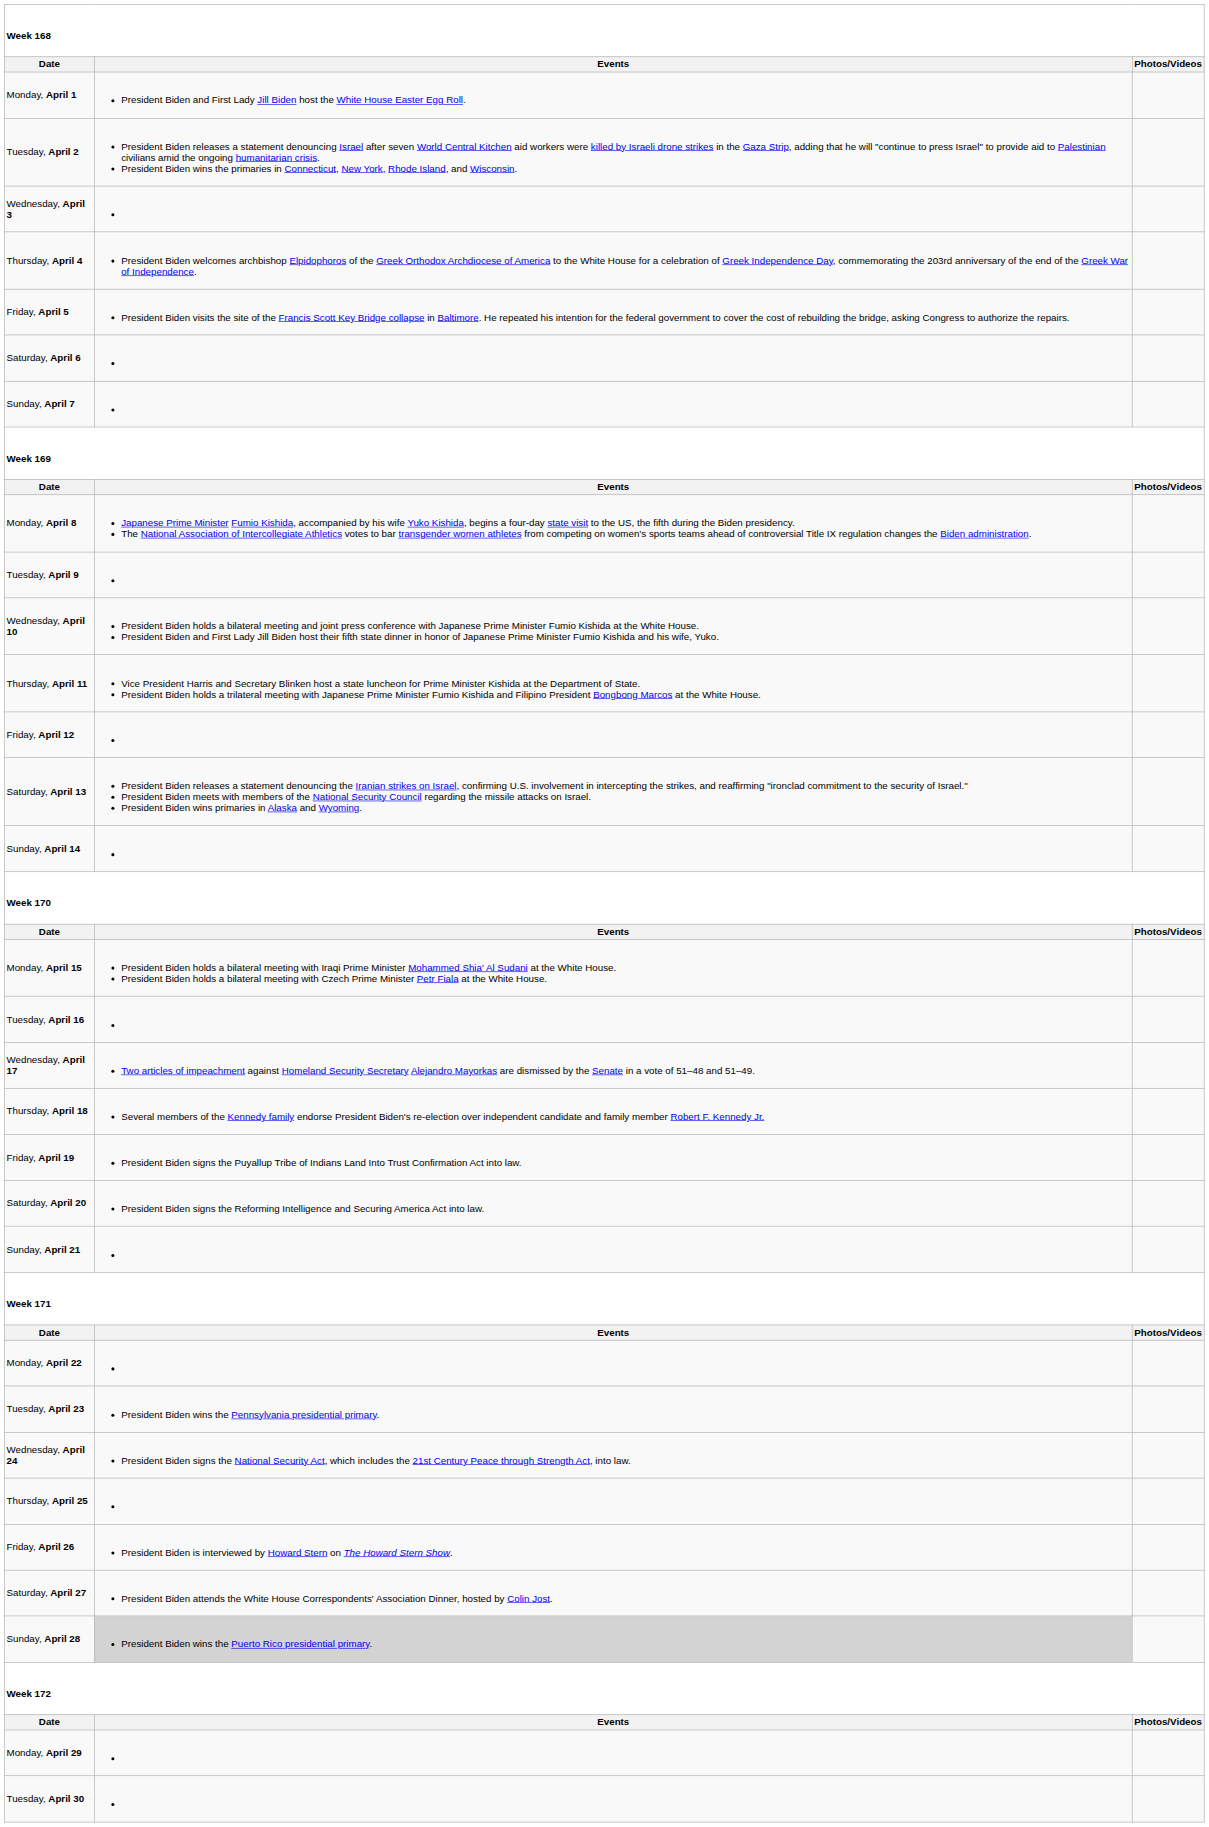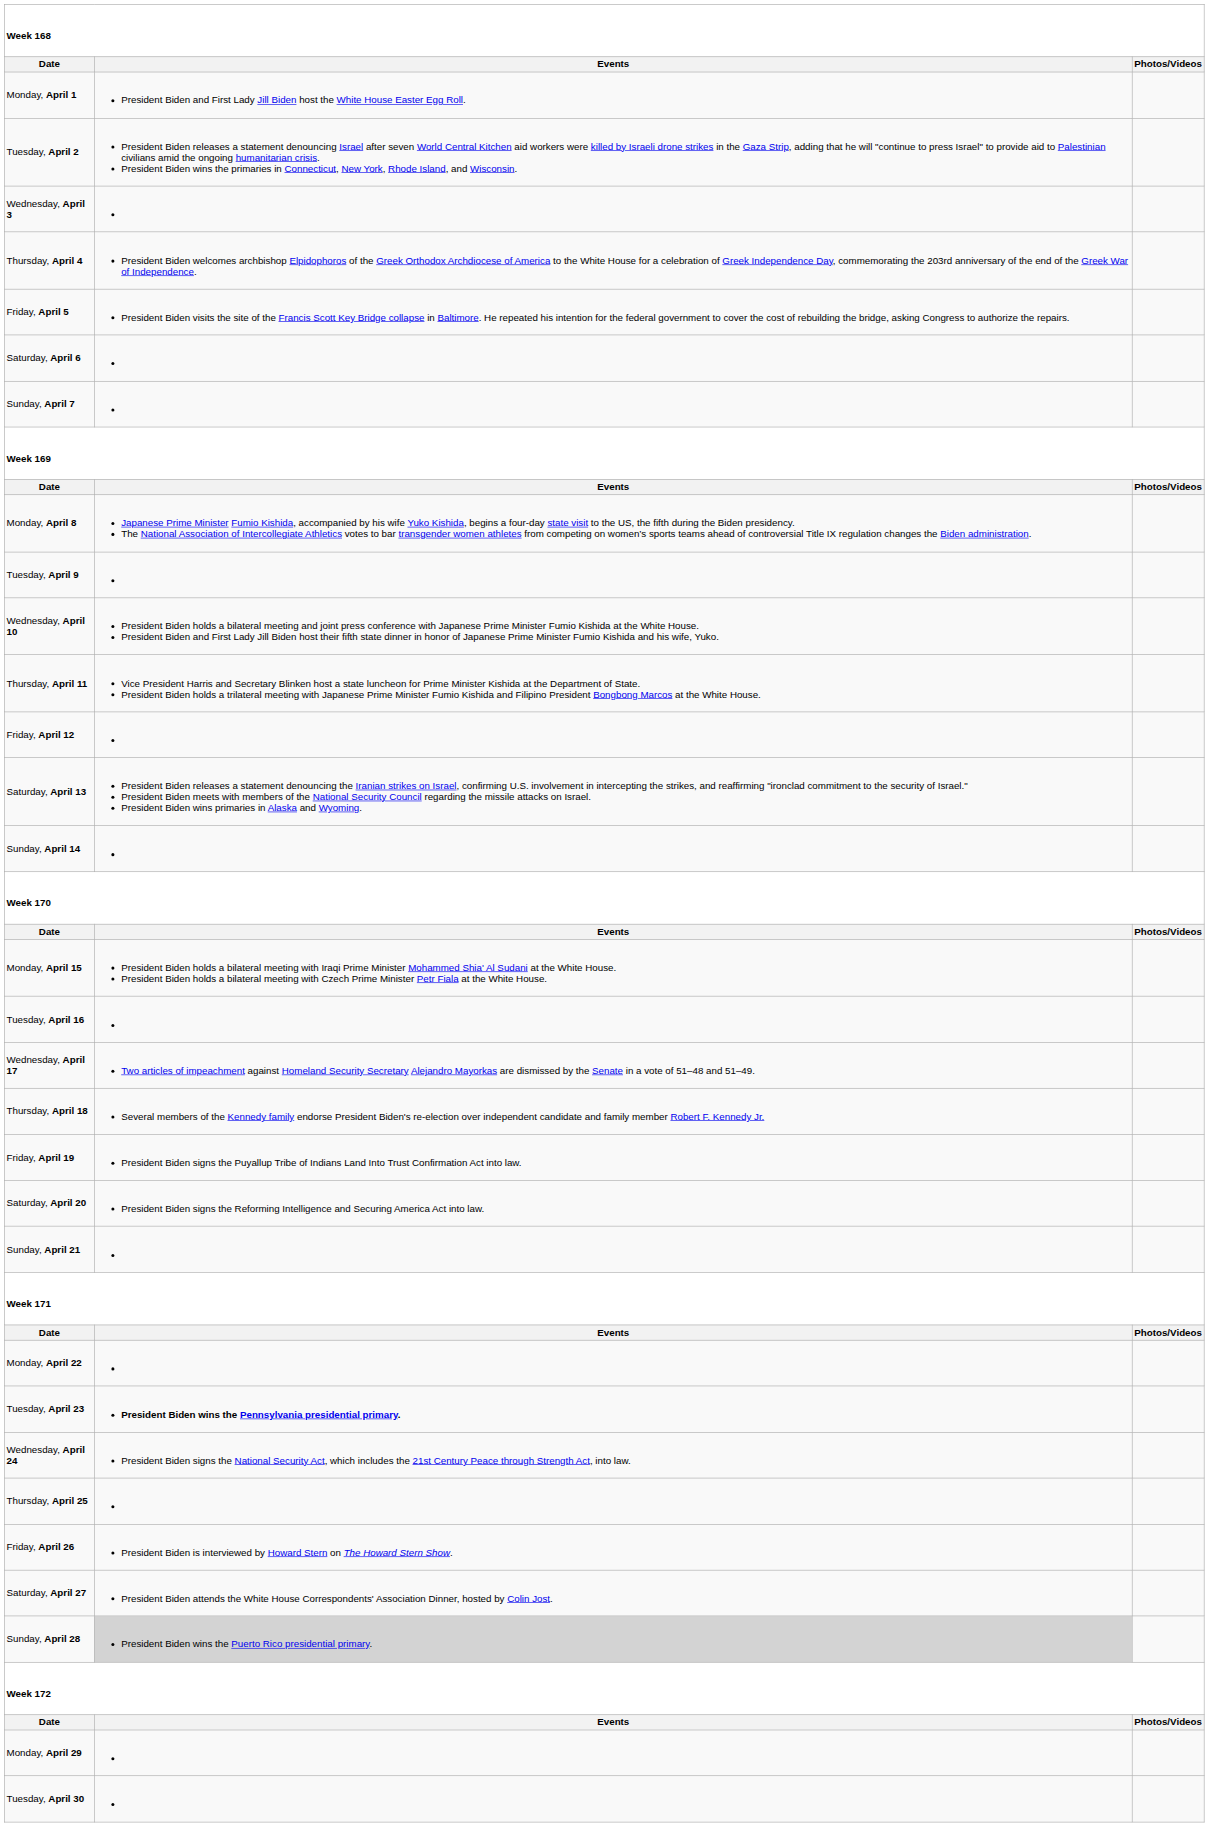Tuesday, April 23 | column 2: normal -> bold
